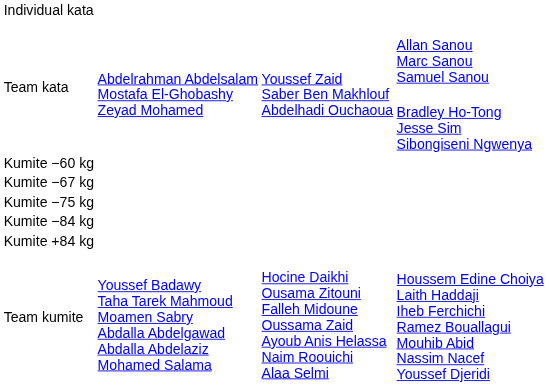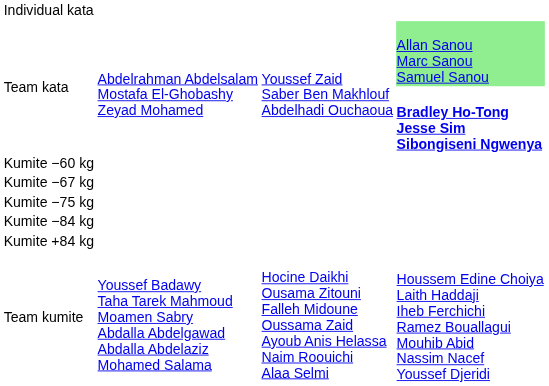Team kata / Allan Sanou Marc Sanou Samuel Sanou | column 4: no background -> lightgreen background
Team kata / Bradley Ho-Tong Jesse Sim Sibongiseni Ngwenya | column 4: normal -> bold
